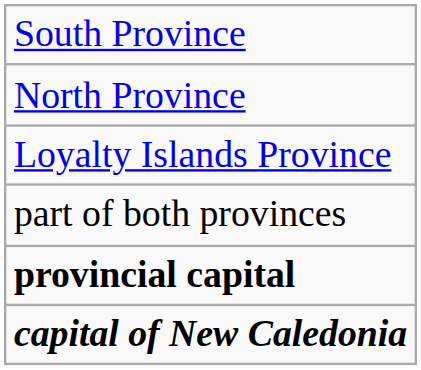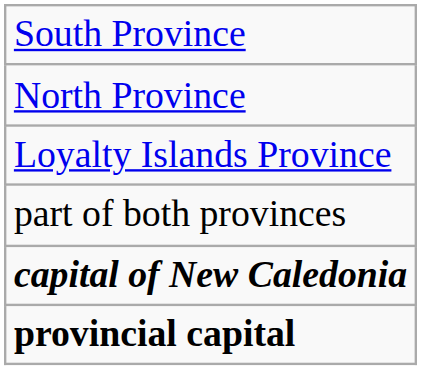row 5 | column 1: provincial capital -> capital of New Caledonia
row 6 | column 1: capital of New Caledonia -> provincial capital
